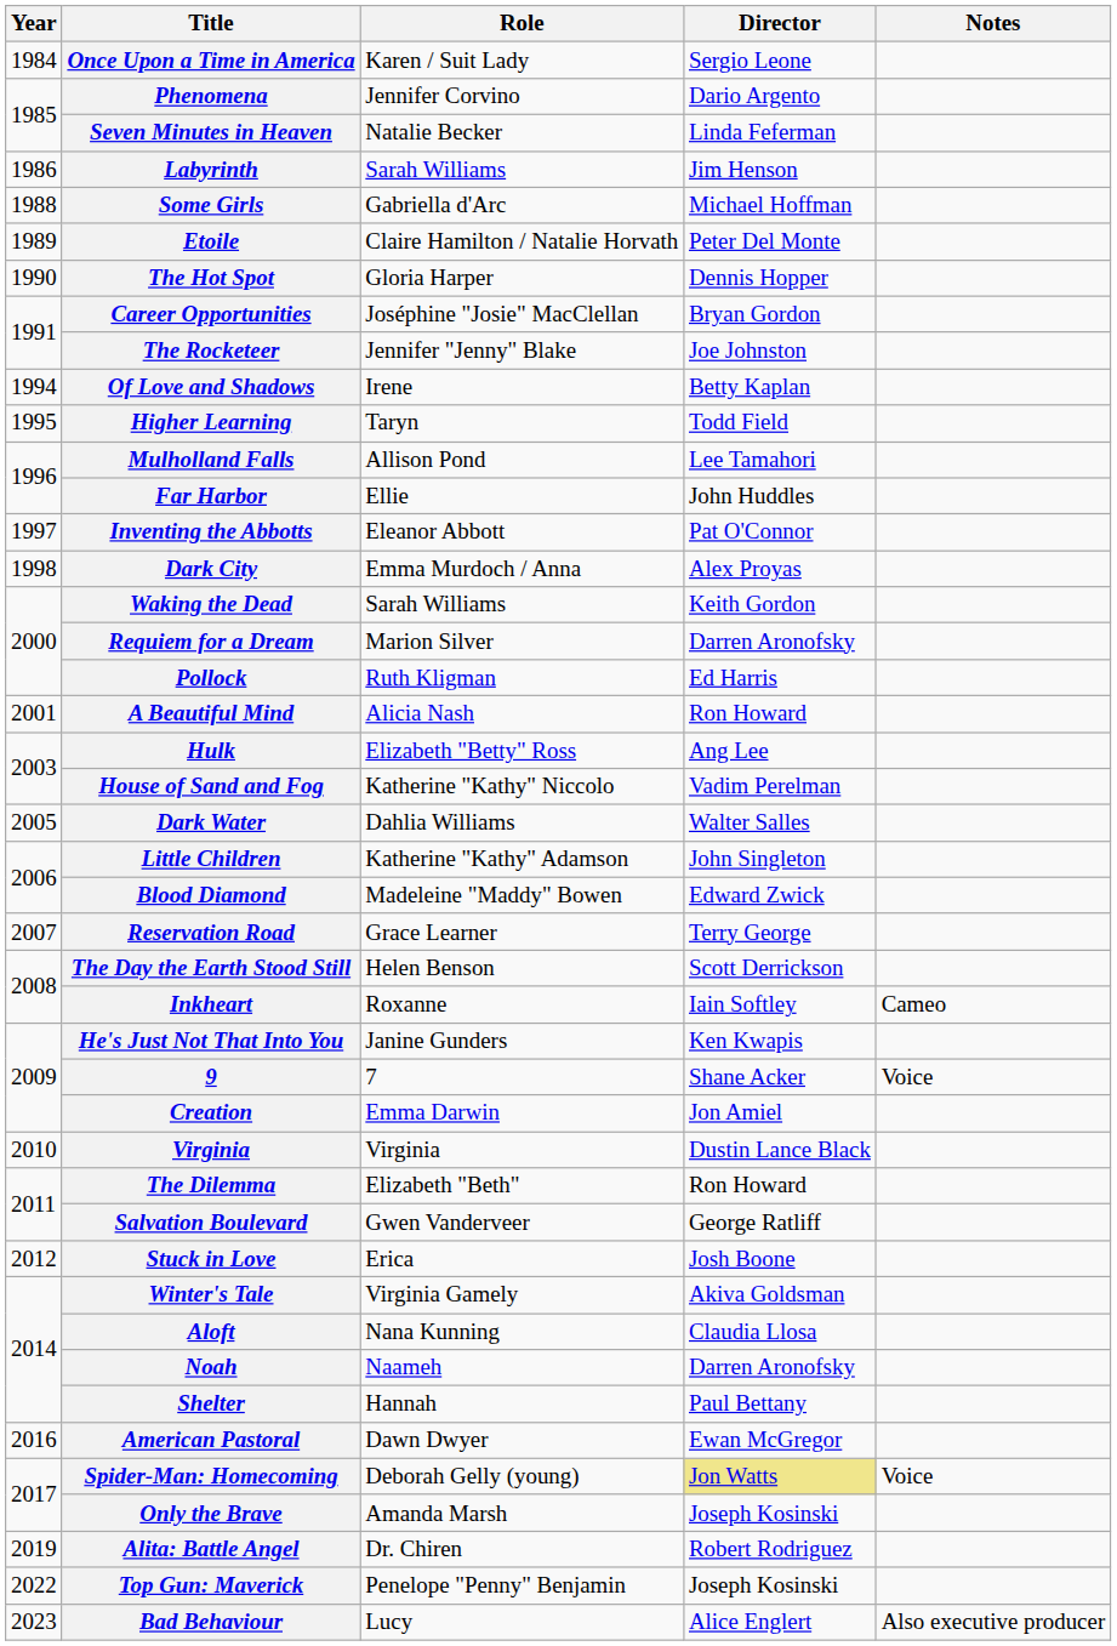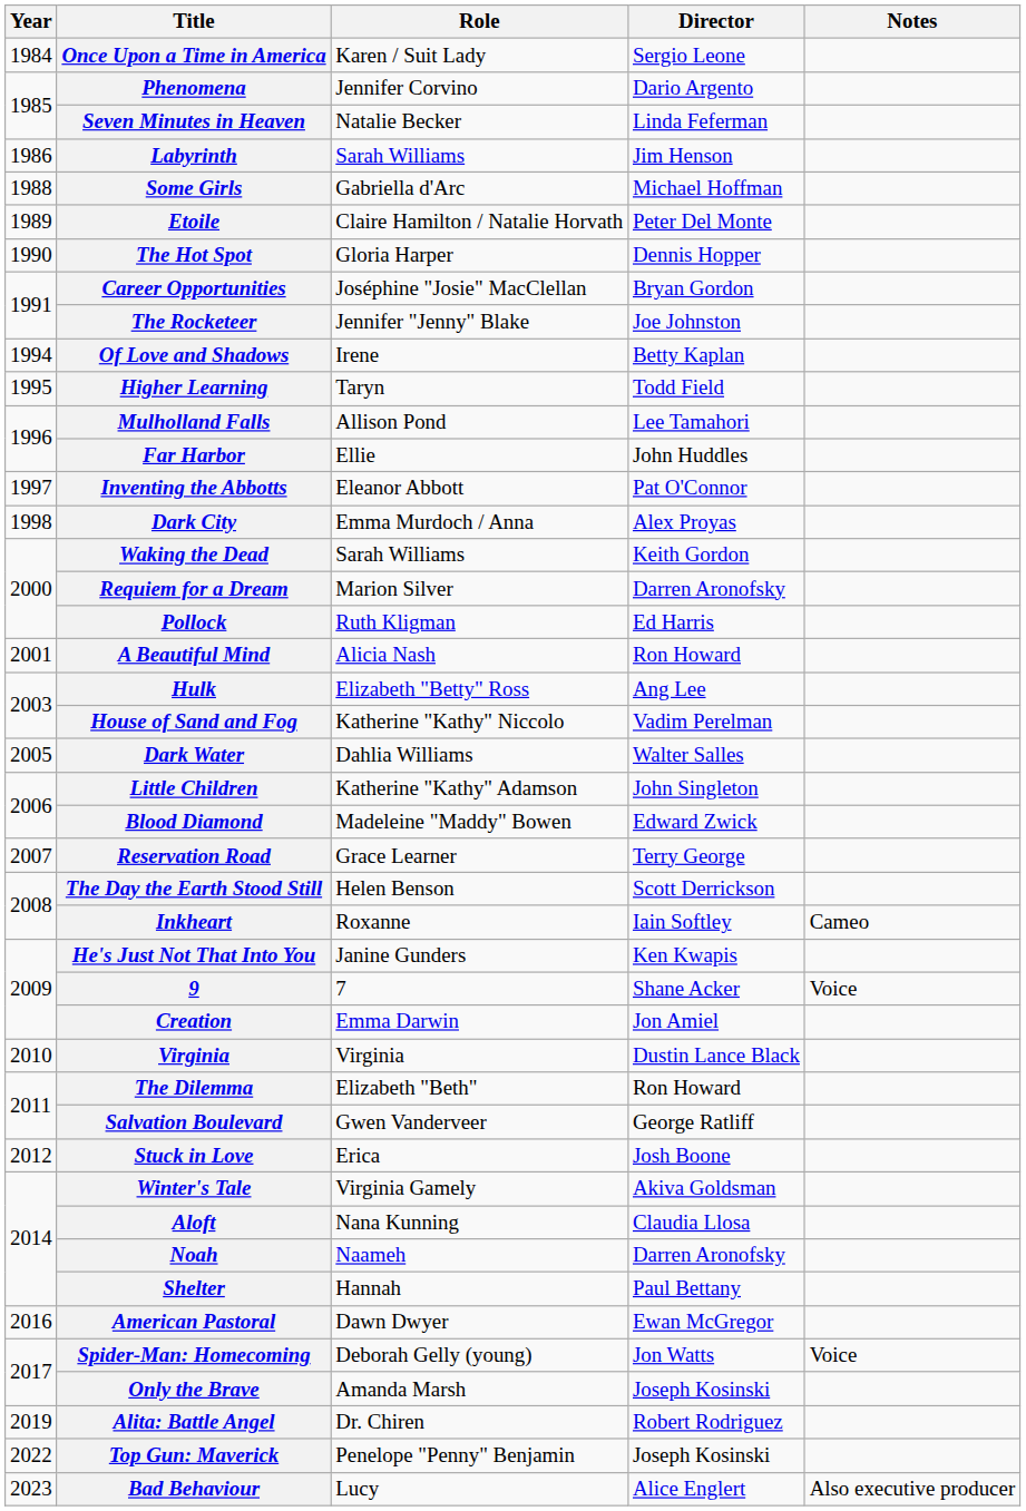Spider-Man: Homecoming | Director: khaki background -> no background
